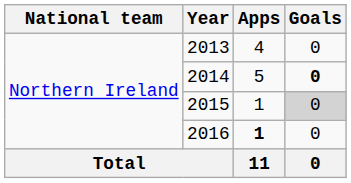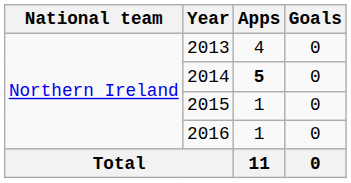2014 | Apps: normal -> bold
2014 | Goals: bold -> normal
2015 | Goals: lightgrey background -> no background
2016 | Apps: bold -> normal
